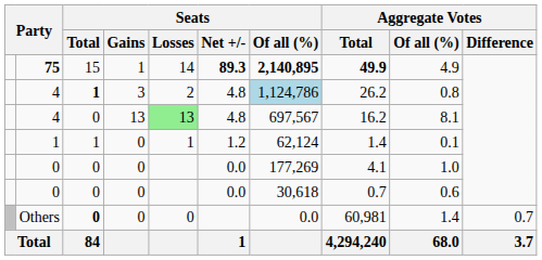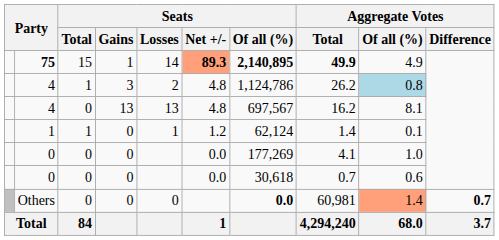75 | Seats / Net +/-: no background -> lightsalmon background
4 / 3 | Seats / Total: bold -> normal
4 / 3 | Seats / Of all (%): lightblue background -> no background
4 / 3 | Aggregate Votes / Of all (%): no background -> lightblue background
4 / 13 | Seats / Losses: lightgreen background -> no background
Others | Seats / Total: bold -> normal
Others | Seats / Of all (%): normal -> bold
Others | Aggregate Votes / Of all (%): no background -> lightsalmon background
Others | Aggregate Votes / Difference: normal -> bold
